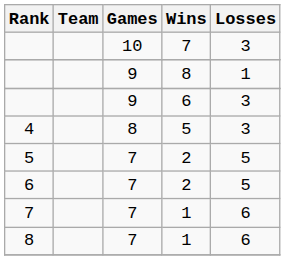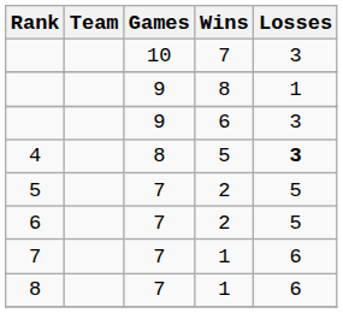4 | Losses: normal -> bold
